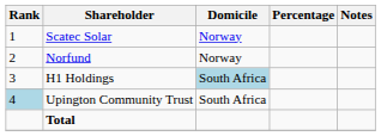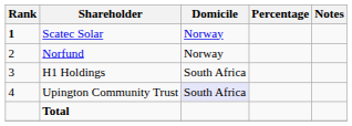Scatec Solar | Rank: normal -> bold
H1 Holdings | Domicile: lightblue background -> no background
Upington Community Trust | Rank: lightblue background -> no background
Upington Community Trust | Domicile: no background -> lavender background
